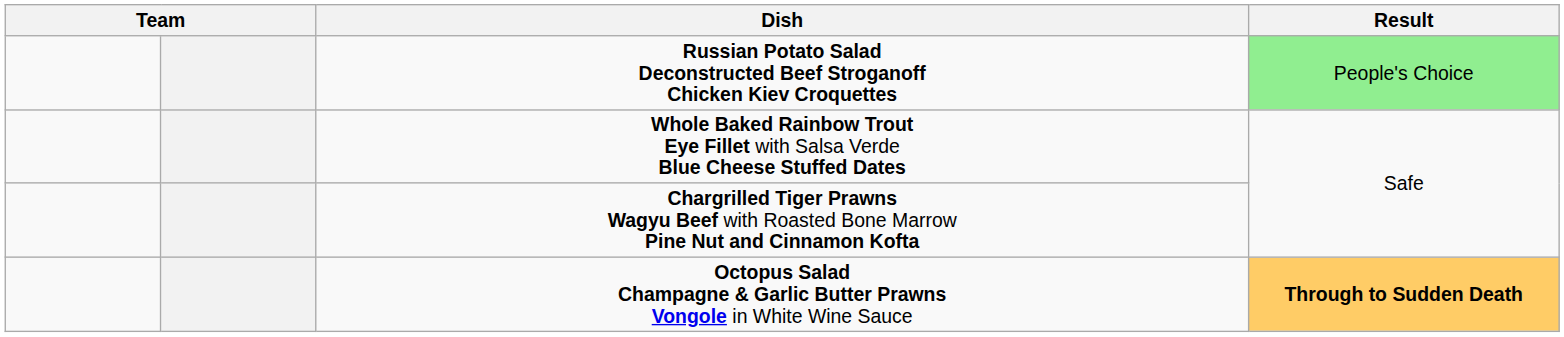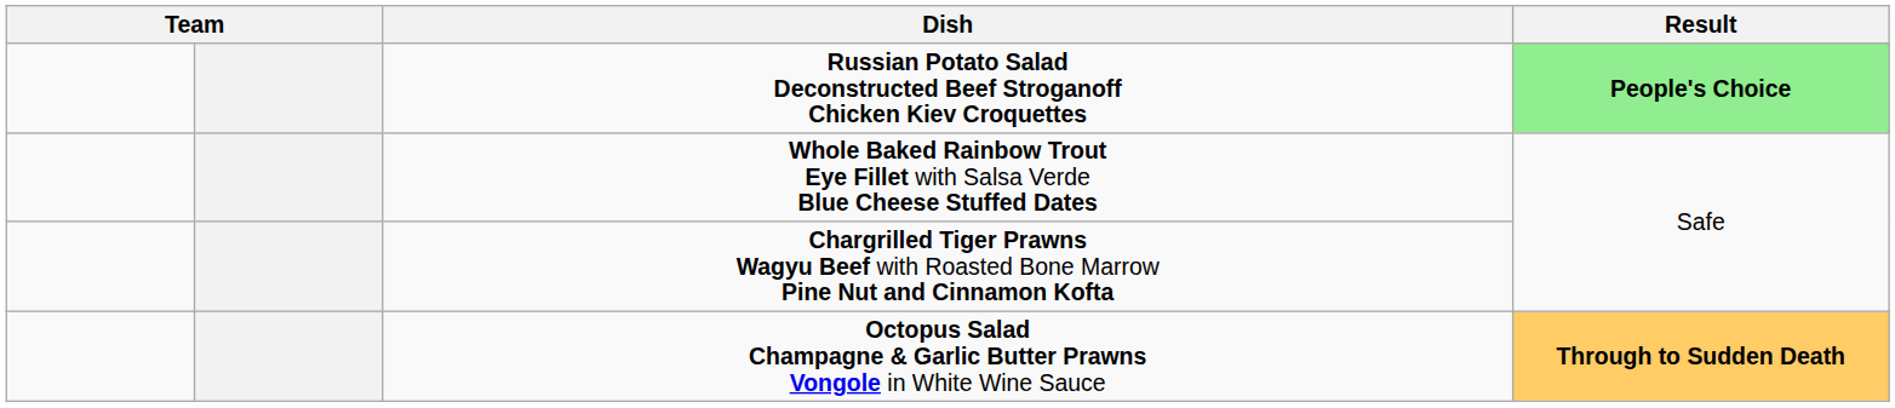row 2 | Result: normal -> bold
